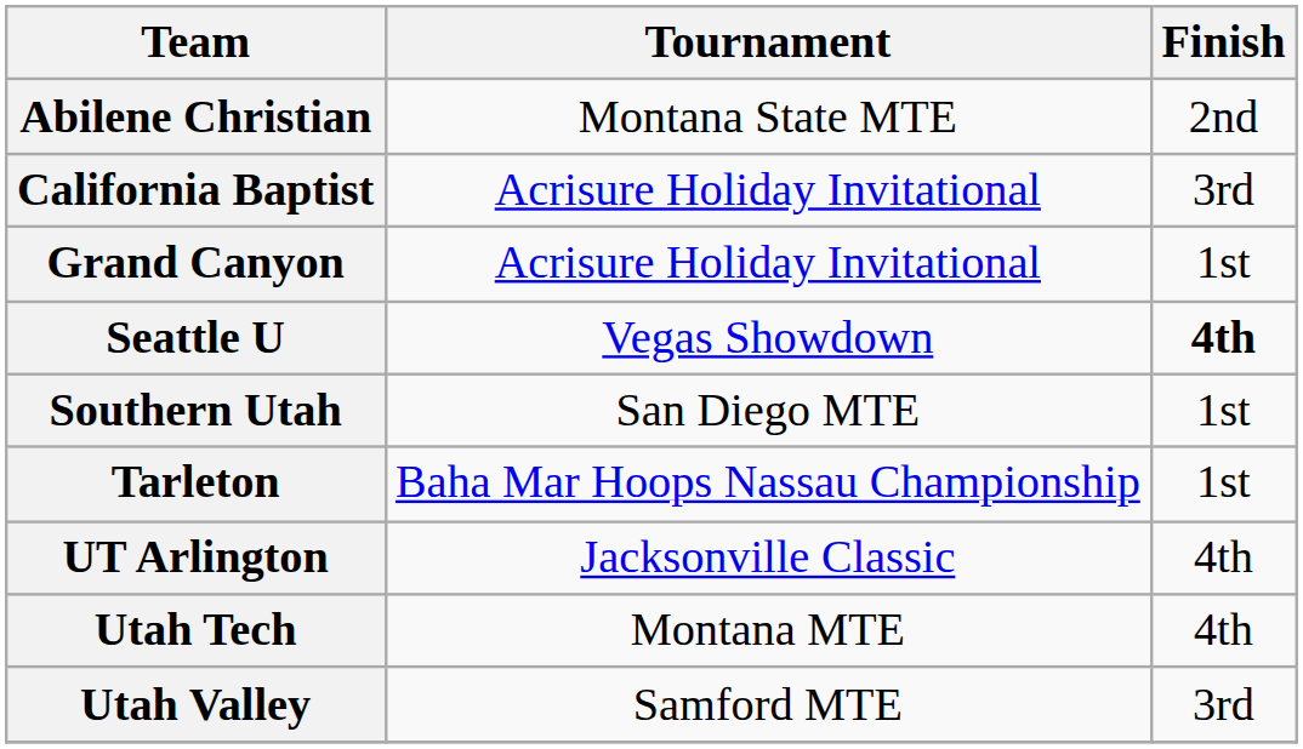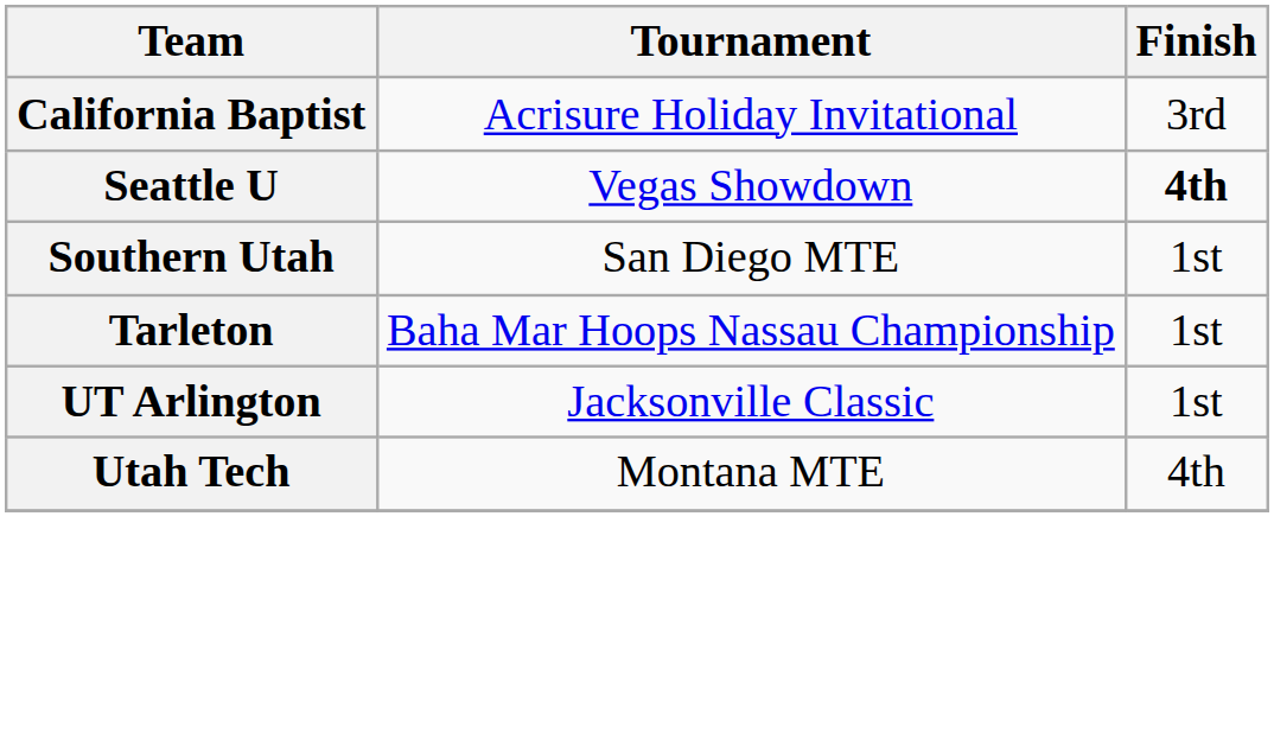- row: Abilene Christian | Montana State MTE | 2nd
- row: Grand Canyon | Acrisure Holiday Invitational | 1st
UT Arlington | Finish: 4th -> 1st
- row: Utah Valley | Samford MTE | 3rd
